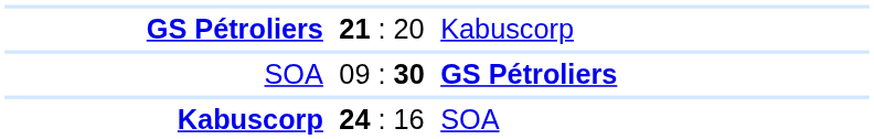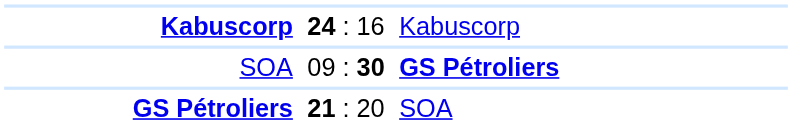row 1 | column 1: GS Pétroliers -> Kabuscorp
row 1 | column 2: 21 : 20 -> 24 : 16
row 3 | column 1: Kabuscorp -> GS Pétroliers
row 3 | column 2: 24 : 16 -> 21 : 20
